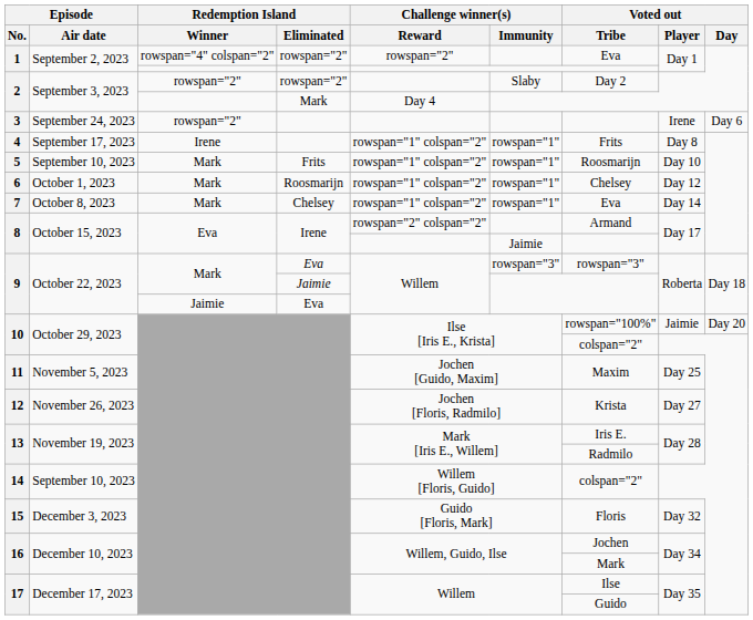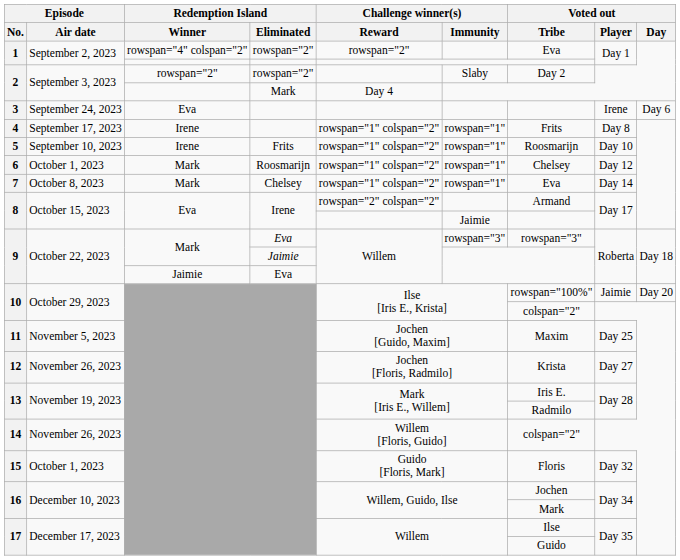3 | Redemption Island / Winner: rowspan="2" -> Eva
5 | Redemption Island / Winner: Mark -> Irene
14 | Episode / Air date: September 10, 2023 -> November 26, 2023
15 | Episode / Air date: December 3, 2023 -> October 1, 2023
